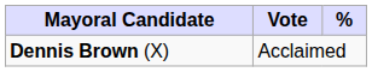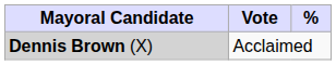Dennis Brown (X) | Mayoral Candidate: no background -> lightgrey background
